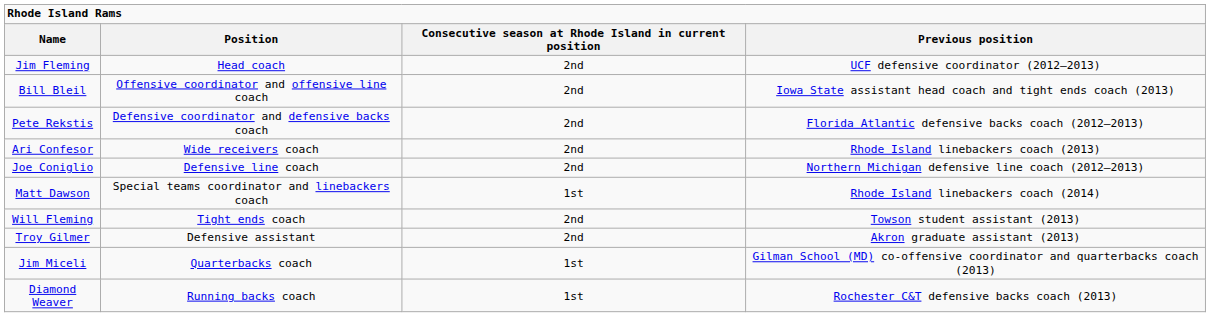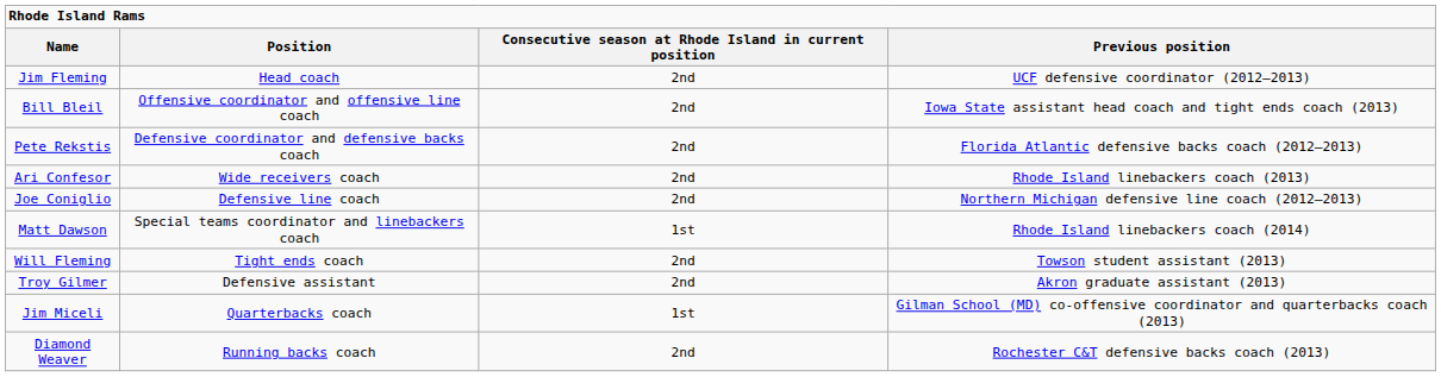Diamond Weaver | Consecutive season at Rhode Island in current position: 1st -> 2nd
